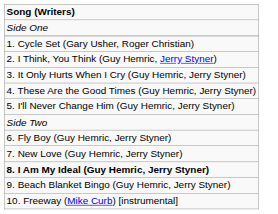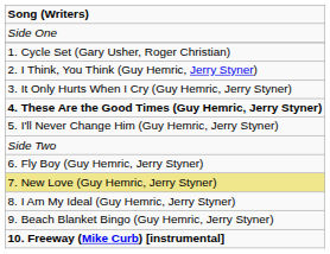row 6 | column 1: normal -> bold
row 10 | column 1: no background -> khaki background
row 11 | column 1: bold -> normal
row 13 | column 1: normal -> bold
